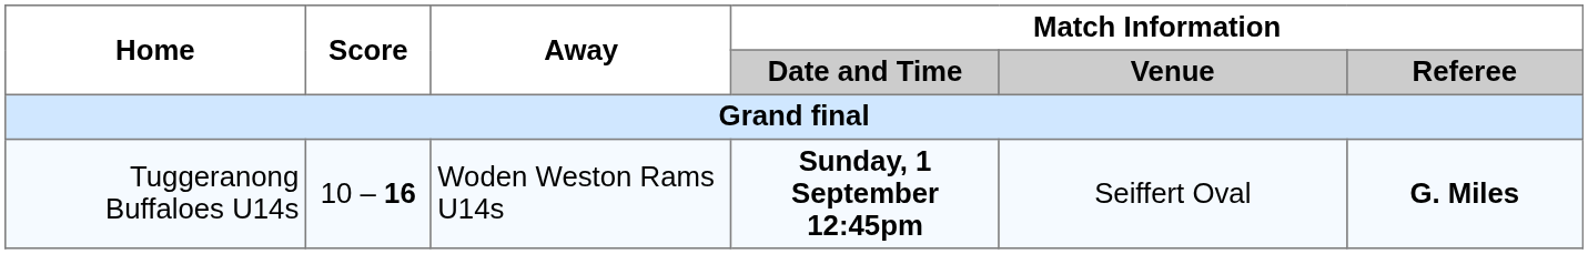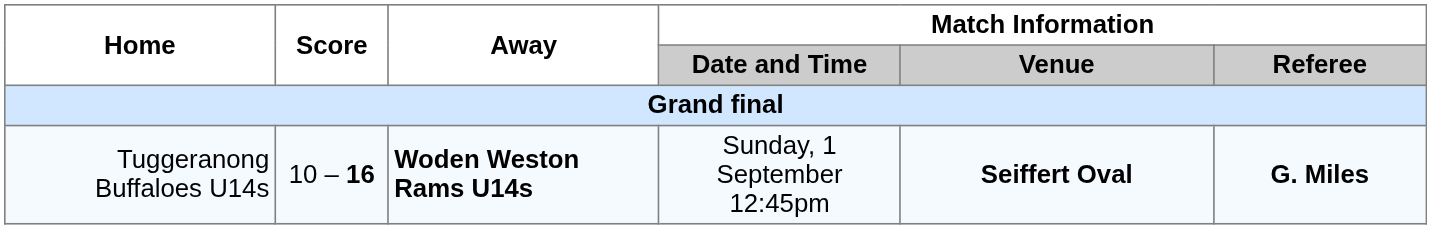Tuggeranong Buffaloes U14s | Away: normal -> bold
Tuggeranong Buffaloes U14s | Match Information / Date and Time: bold -> normal
Tuggeranong Buffaloes U14s | Match Information / Venue: normal -> bold
